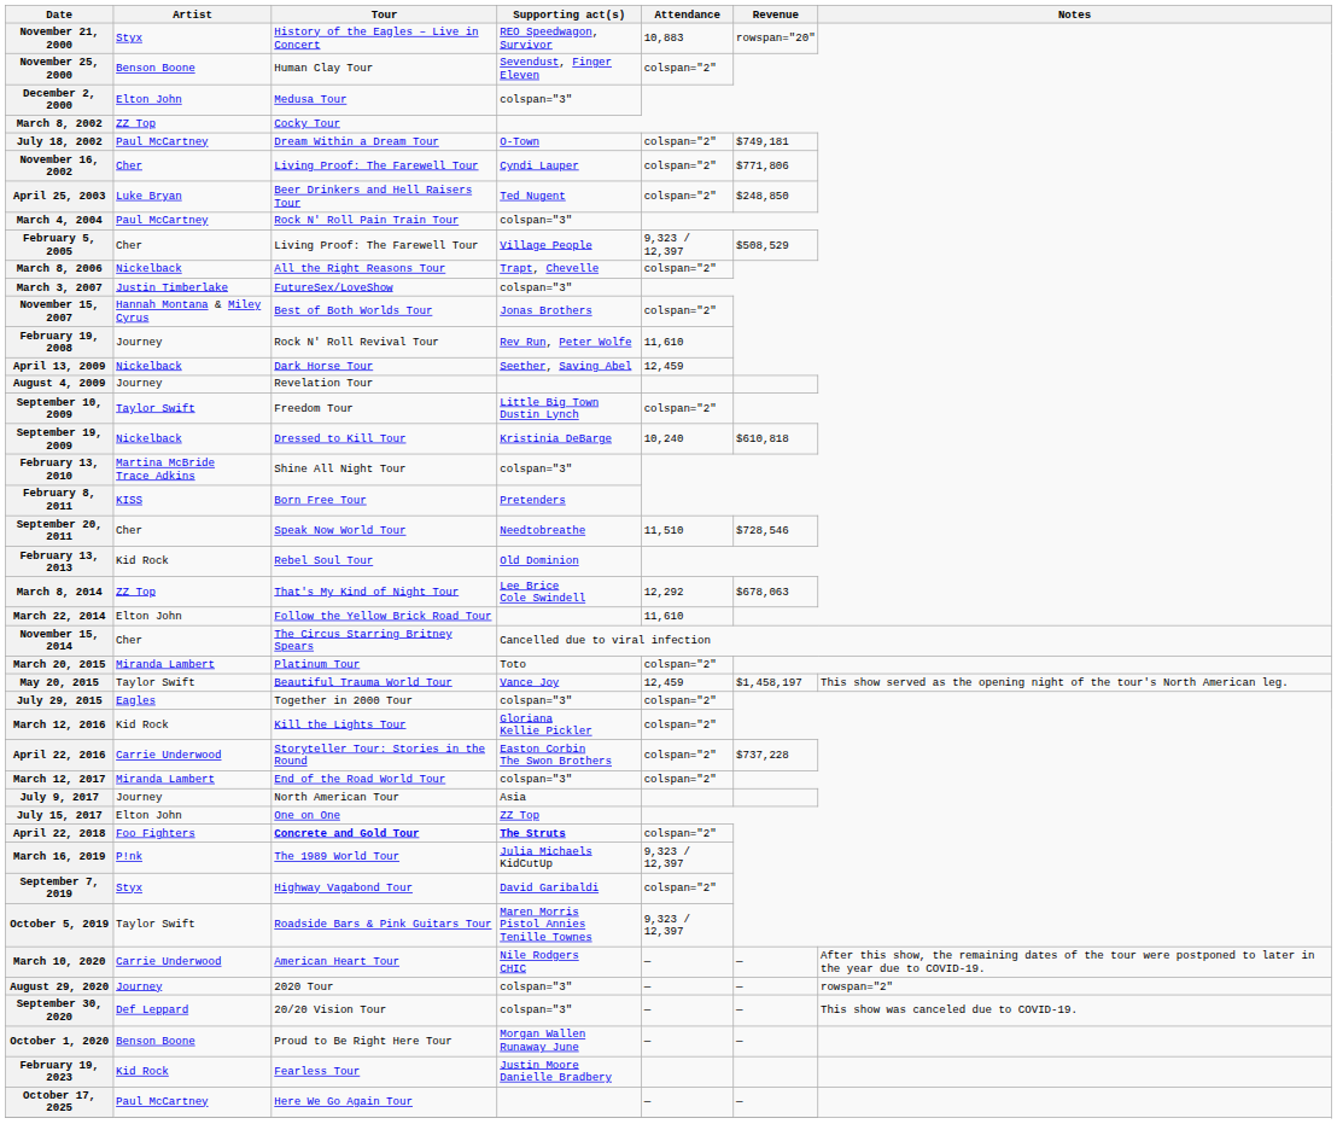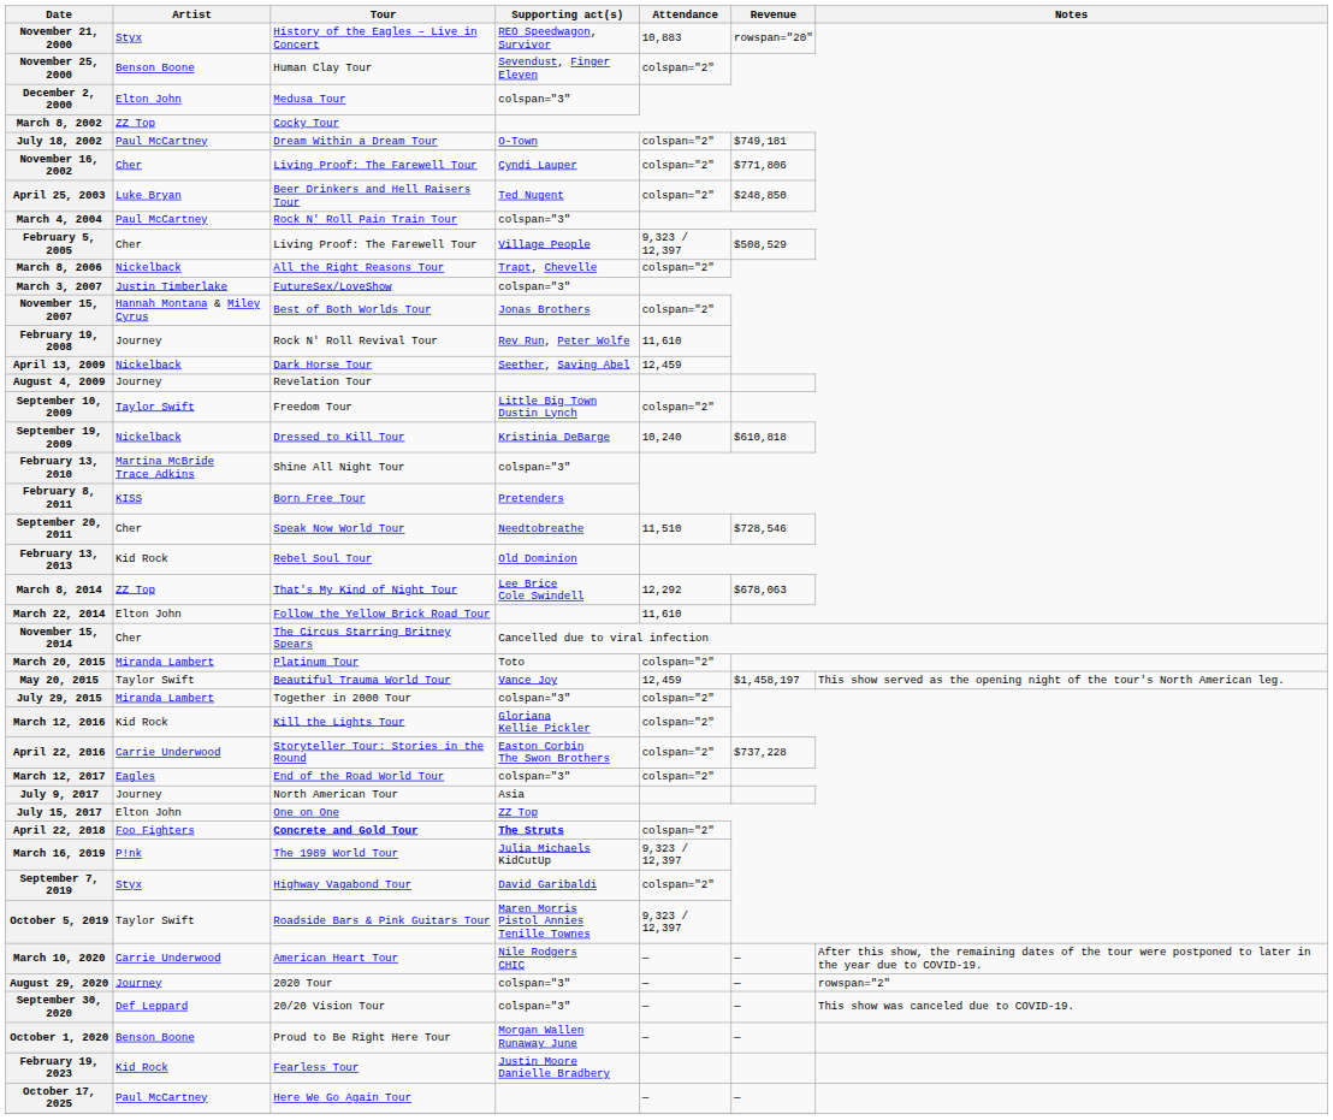July 29, 2015 | Artist: Eagles -> Miranda Lambert
March 12, 2017 | Artist: Miranda Lambert -> Eagles
